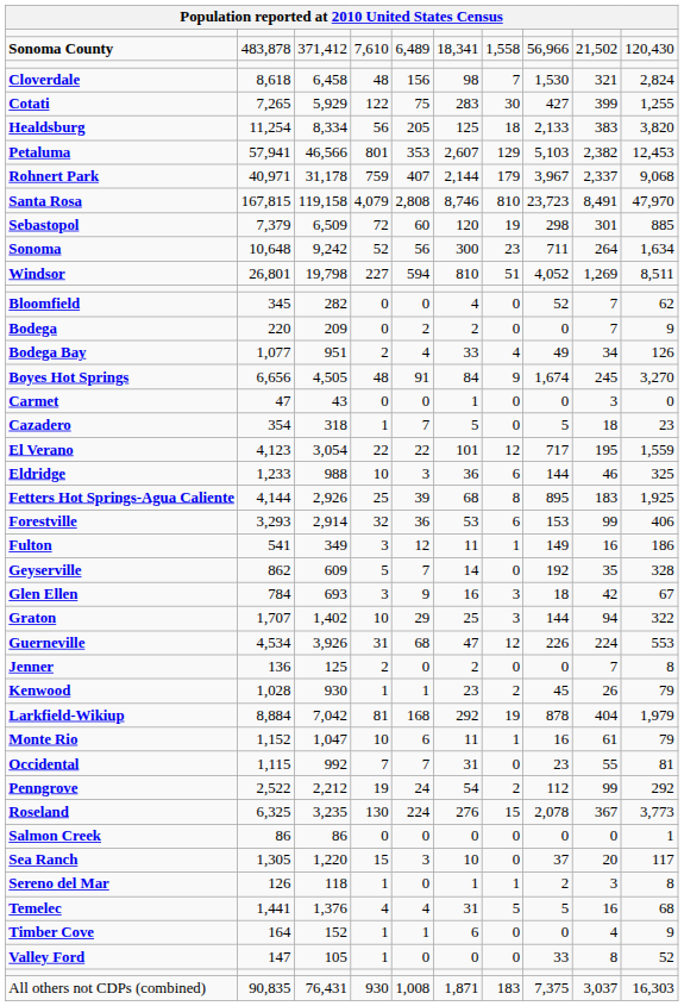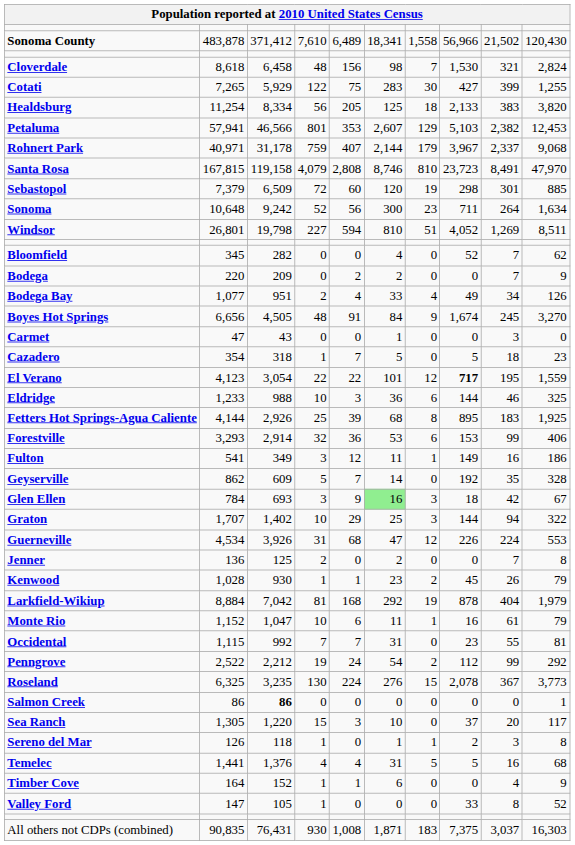El Verano | column 8: normal -> bold
Glen Ellen | column 6: no background -> lightgreen background
Salmon Creek | column 3: normal -> bold
